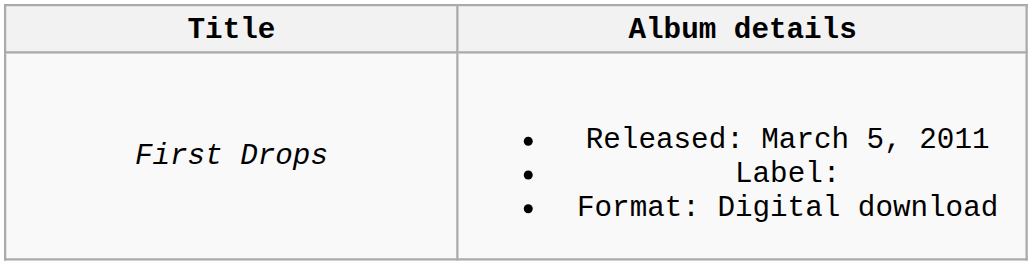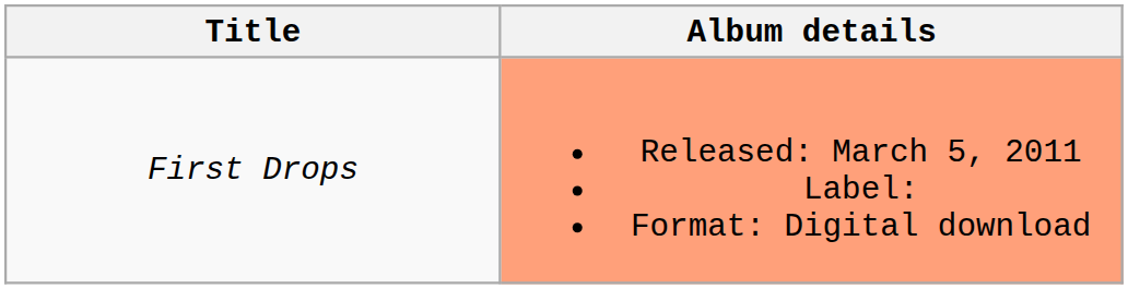First Drops | Album details: no background -> lightsalmon background
